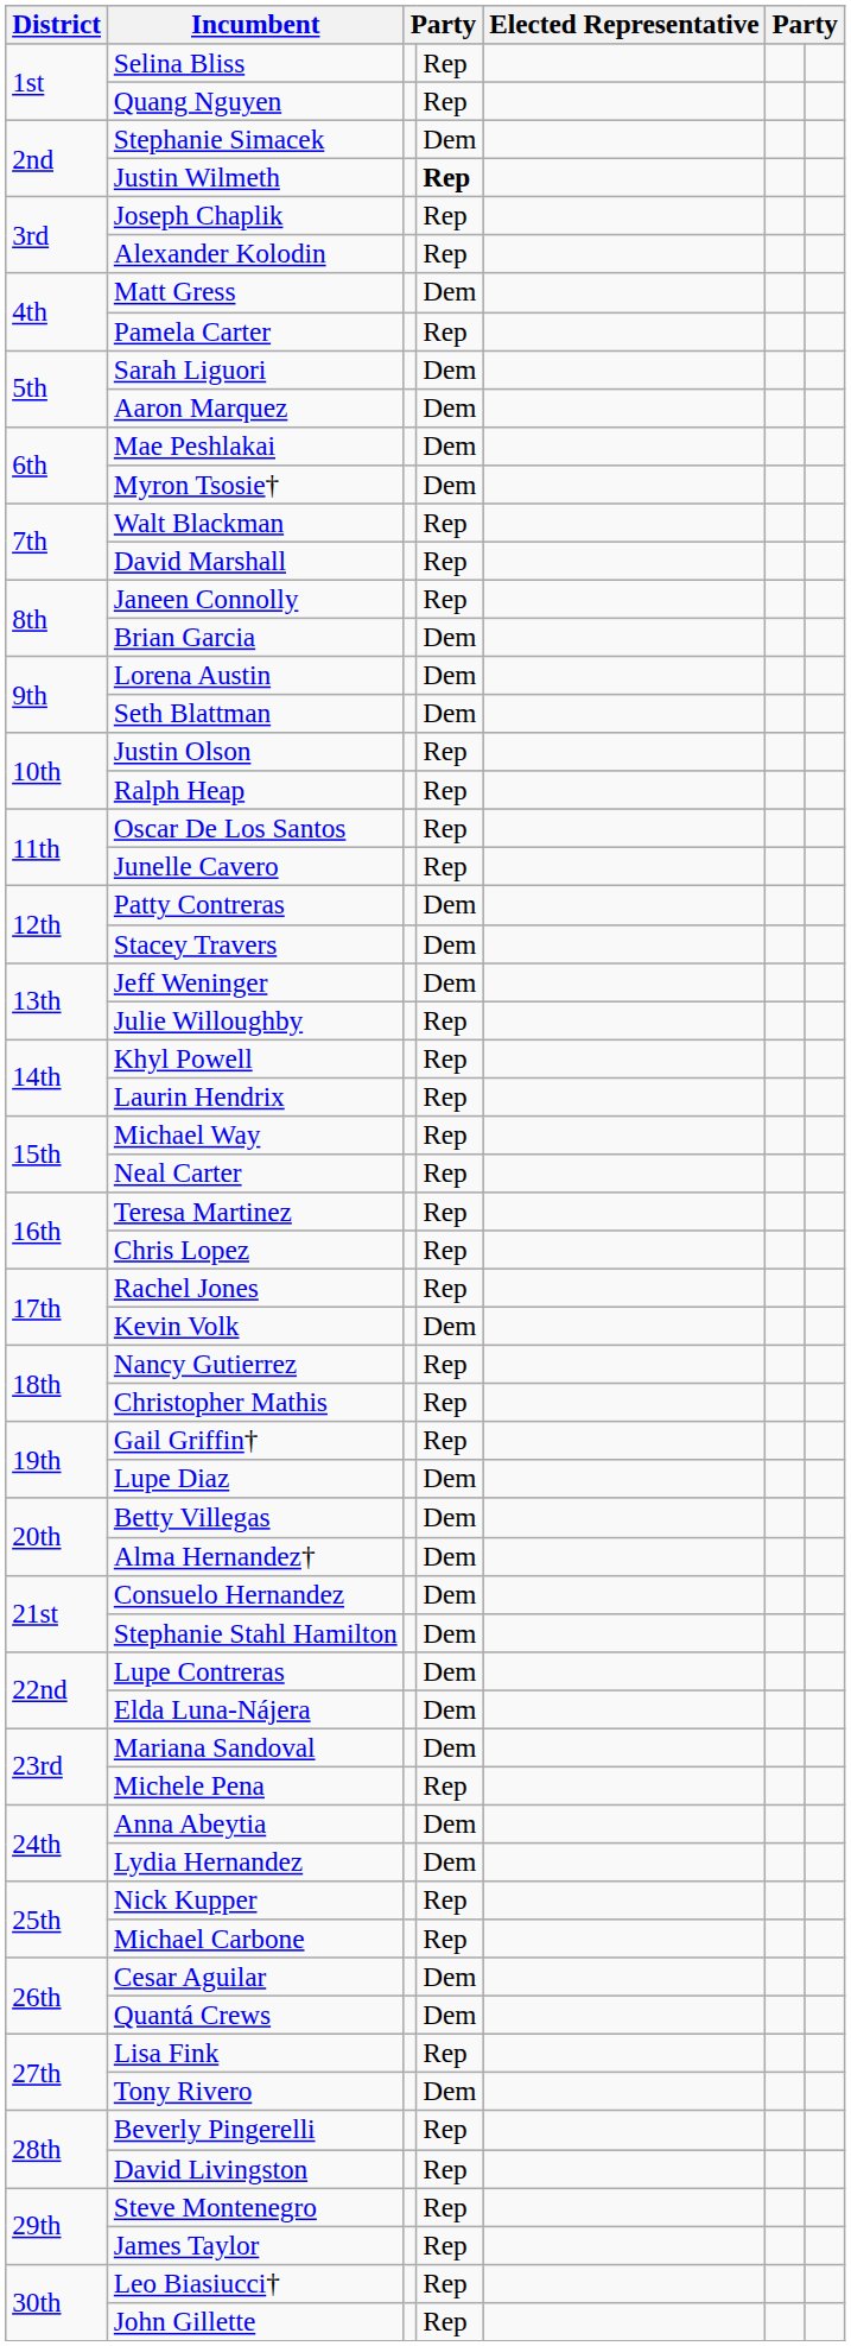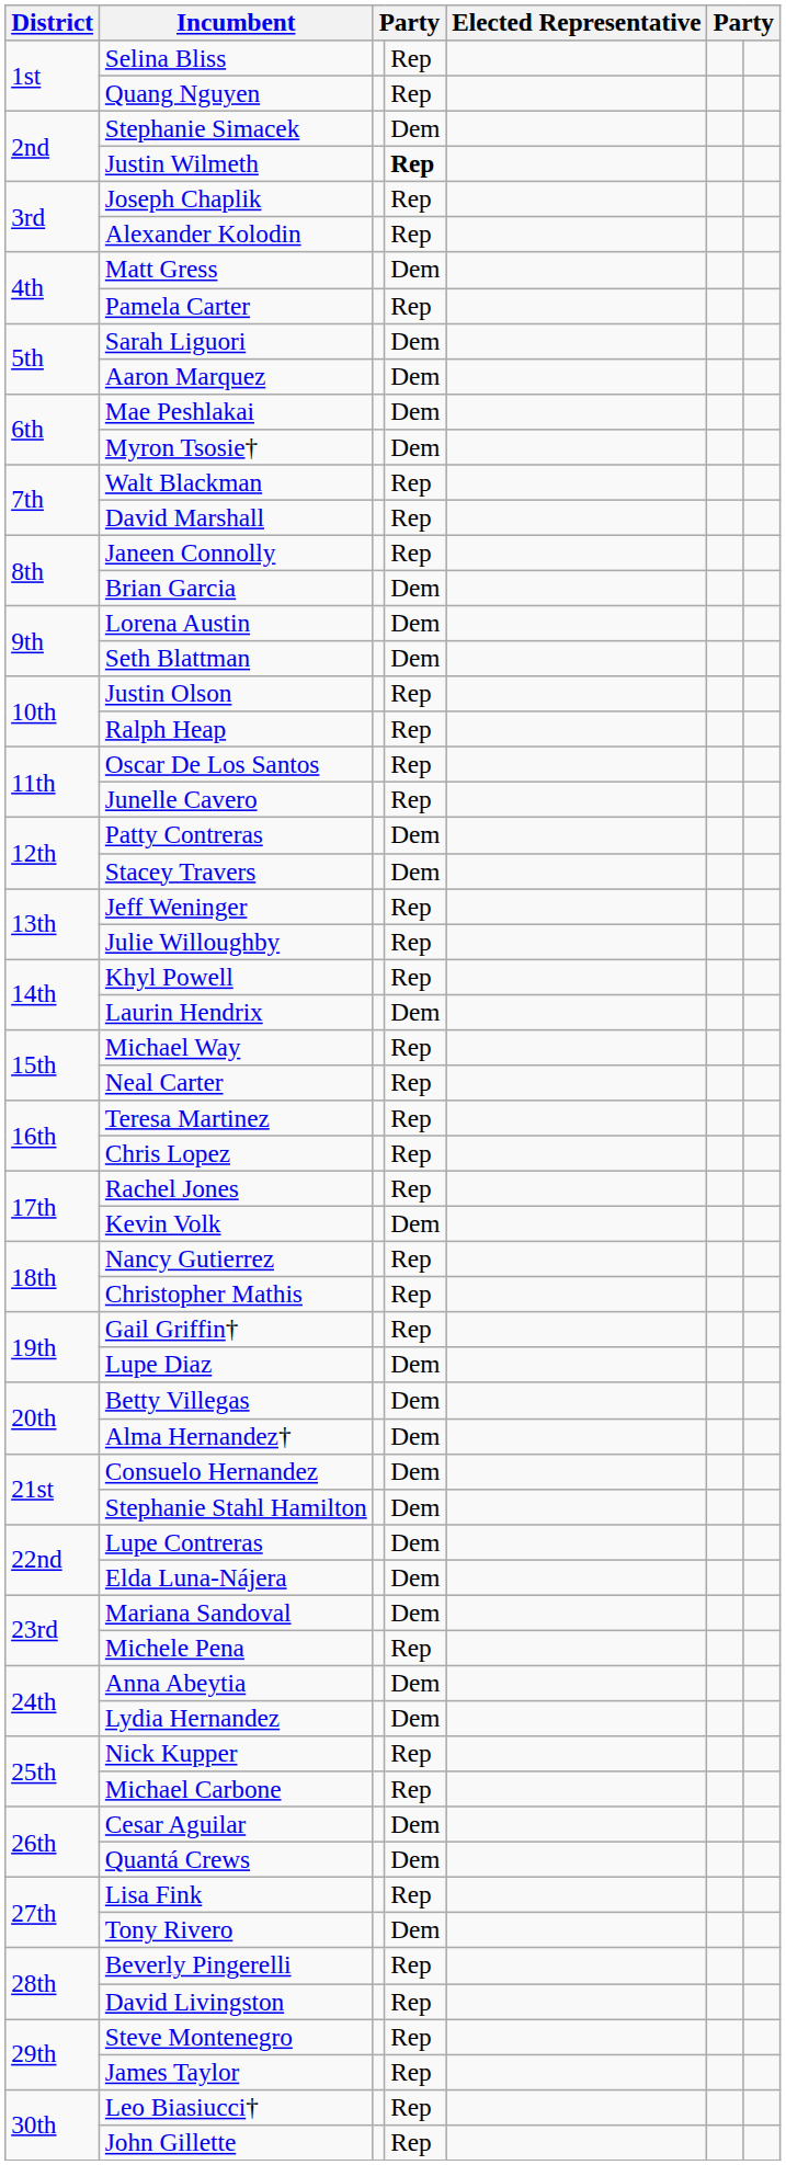Jeff Weninger | column 4: Dem -> Rep
Laurin Hendrix | column 4: Rep -> Dem
